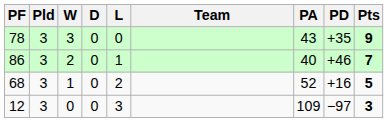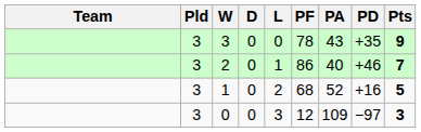columns swapped: Team <-> PF
